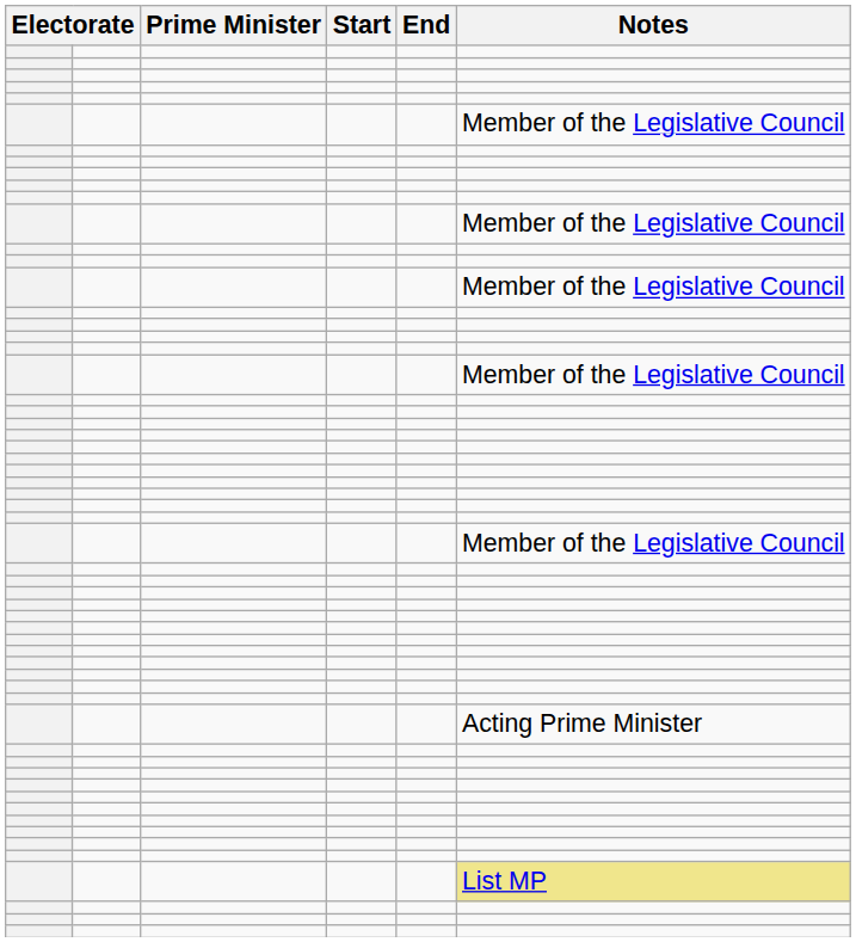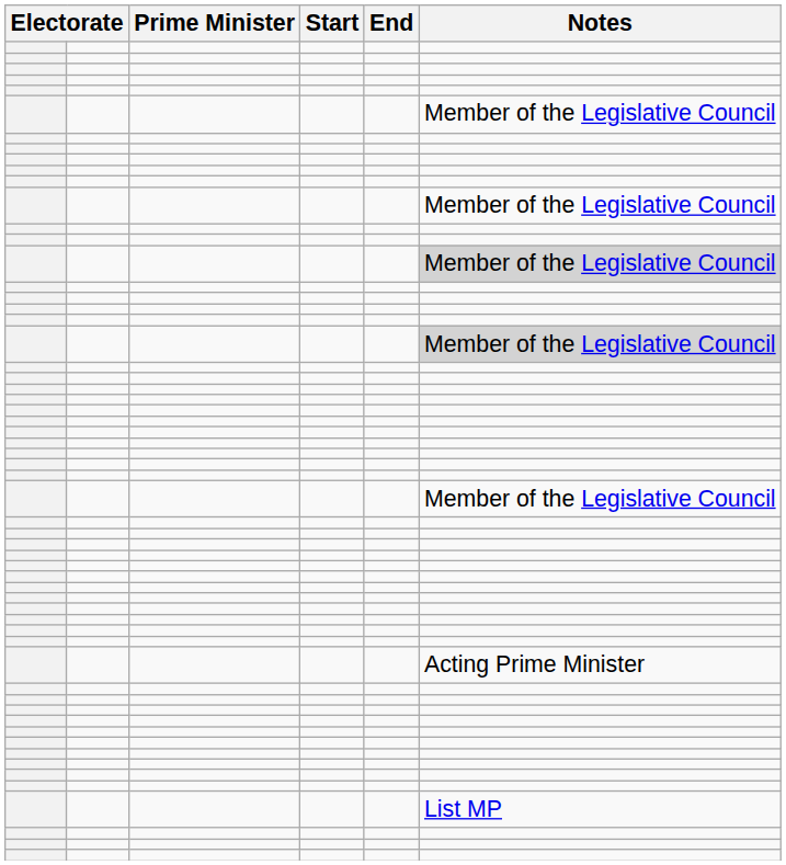row 16 | Notes: no background -> lightgrey background
row 21 | Notes: no background -> lightgrey background
row 57 | Notes: khaki background -> no background
